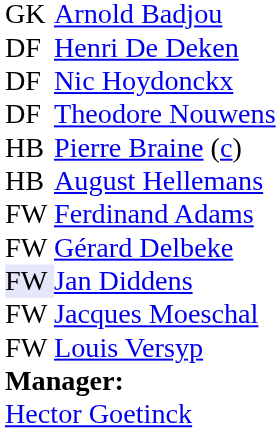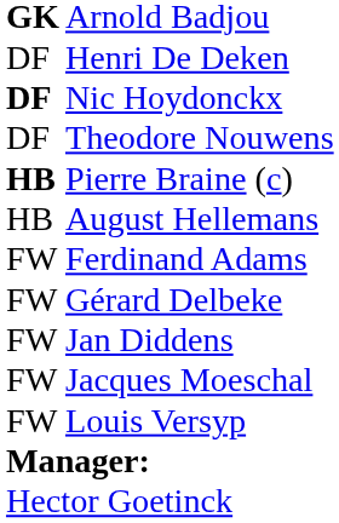Arnold Badjou | column 1: normal -> bold
Nic Hoydonckx | column 1: normal -> bold
Pierre Braine (c) | column 1: normal -> bold
Jan Diddens | column 1: lavender background -> no background
